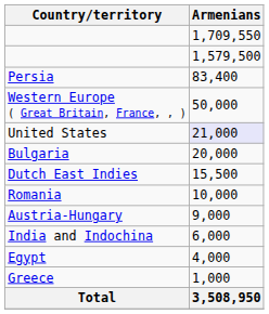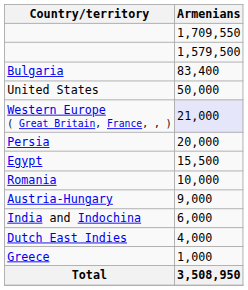row 4 | Country/territory: Persia -> Bulgaria
row 5 | Country/territory: Western Europe ( Great Britain, France, , ) -> United States
row 6 | Country/territory: United States -> Western Europe ( Great Britain, France, , )
row 7 | Country/territory: Bulgaria -> Persia
row 8 | Country/territory: Dutch East Indies -> Egypt
row 12 | Country/territory: Egypt -> Dutch East Indies
